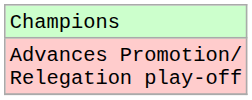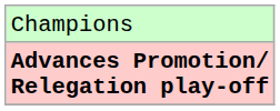row 2 | column 1: normal -> bold
